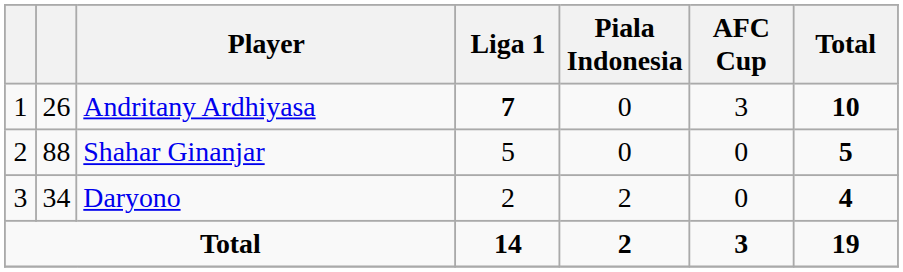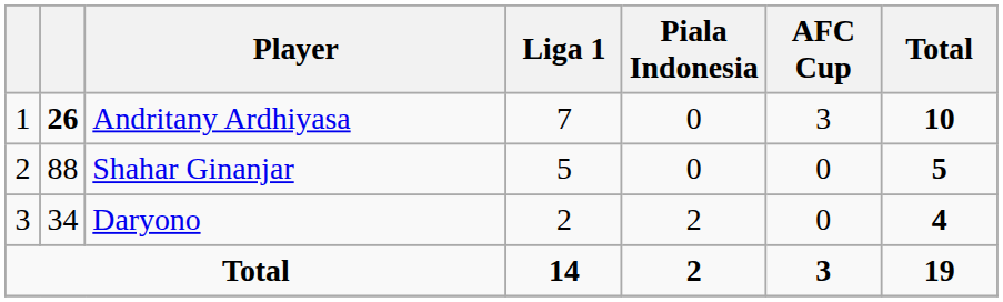Andritany Ardhiyasa | column 2: normal -> bold
Andritany Ardhiyasa | Liga 1: bold -> normal
